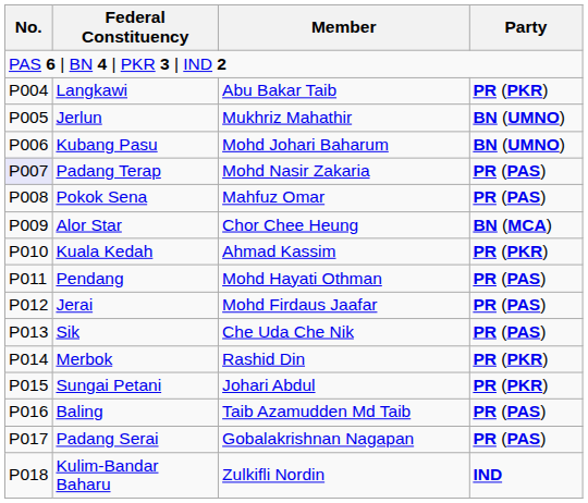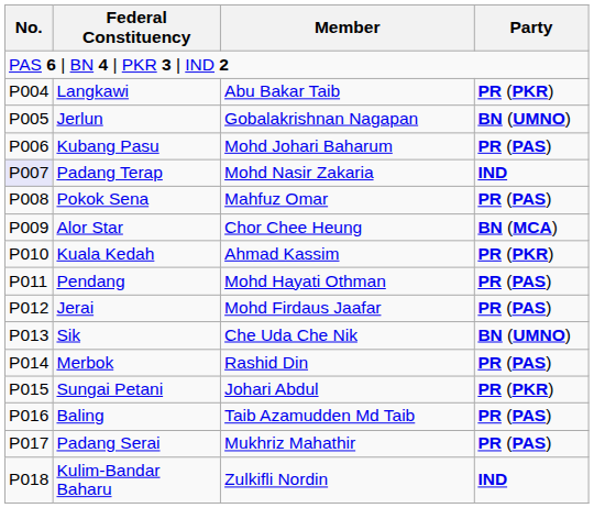Jerlun | Member: Mukhriz Mahathir -> Gobalakrishnan Nagapan
Kubang Pasu | Party: BN (UMNO) -> PR (PAS)
Padang Terap | Party: PR (PAS) -> IND
Sik | Party: PR (PAS) -> BN (UMNO)
Merbok | Party: PR (PKR) -> PR (PAS)
Padang Serai | Member: Gobalakrishnan Nagapan -> Mukhriz Mahathir
